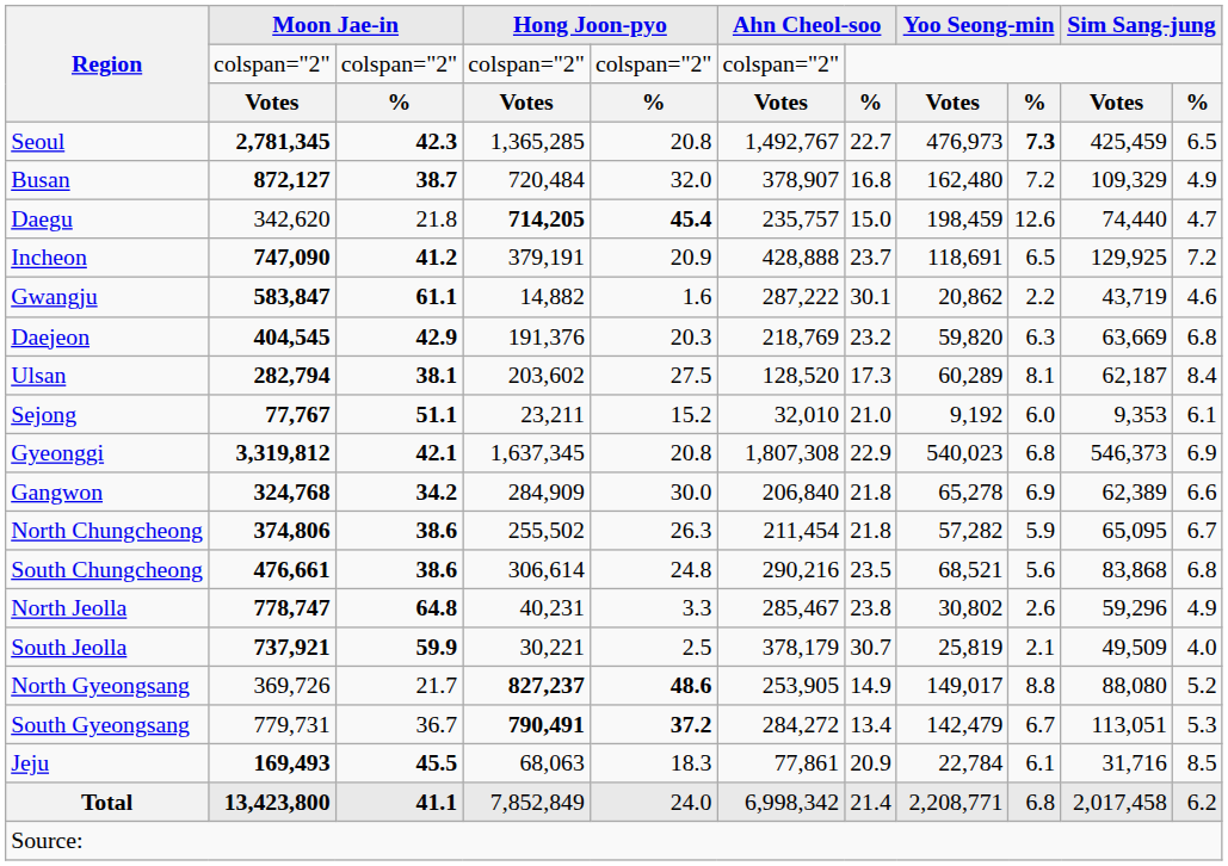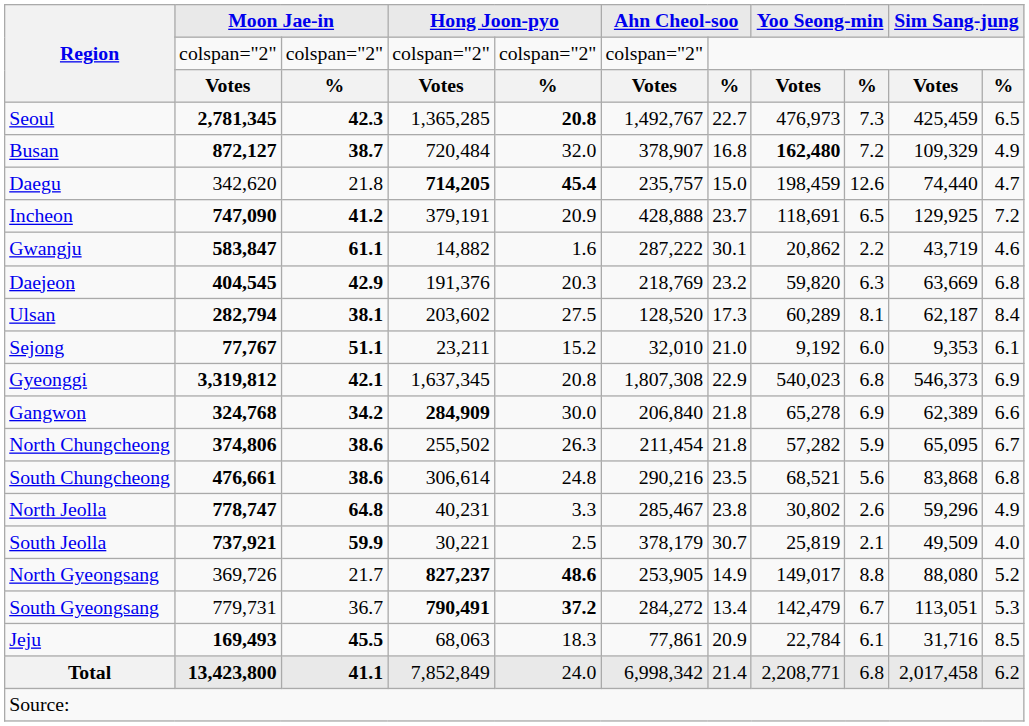Seoul | column 5: normal -> bold
Seoul | column 9: bold -> normal
Busan | column 8: normal -> bold
Gangwon | column 4: normal -> bold
